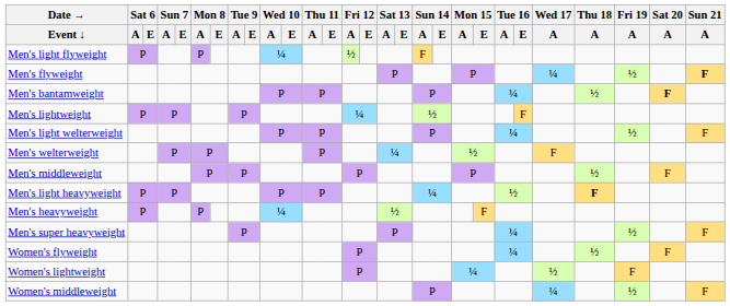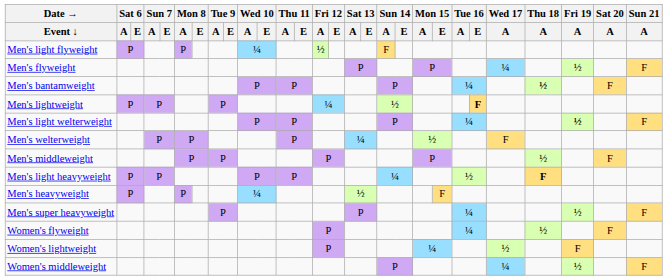Men's flyweight | Sun 21 / A: bold -> normal
Men's bantamweight | Thu 18 / A: normal -> bold
Men's bantamweight | Sat 20 / A: bold -> normal
Men's lightweight | Tue 16 / E: normal -> bold
Men's light welterweight | Fri 19 / A: normal -> bold
